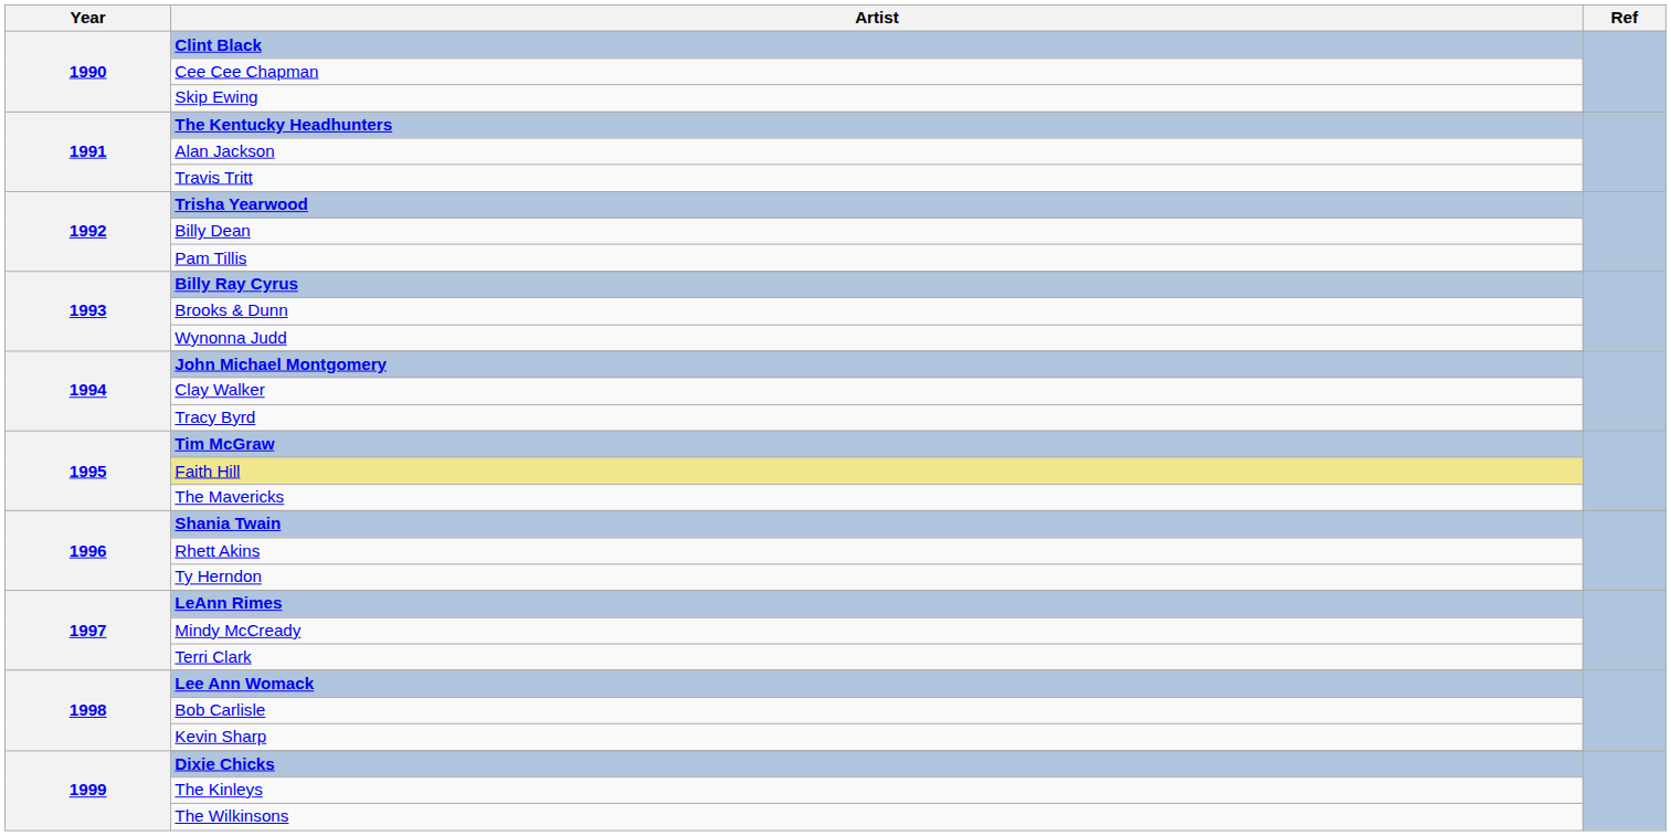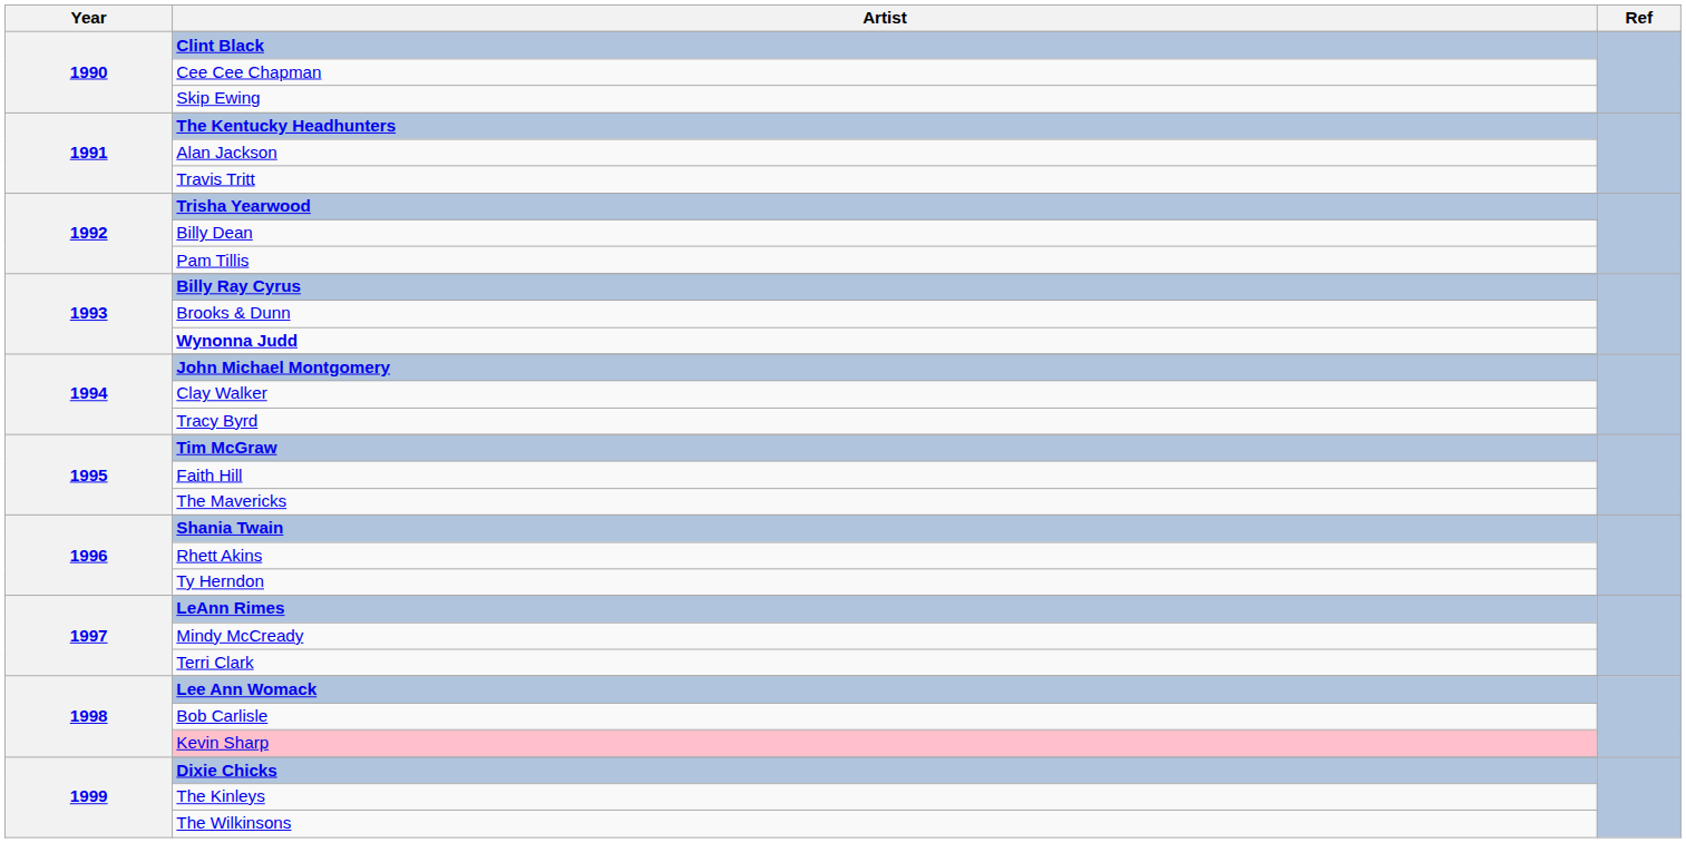Wynonna Judd | Artist: normal -> bold
Faith Hill | Artist: khaki background -> no background
Kevin Sharp | Artist: no background -> pink background
